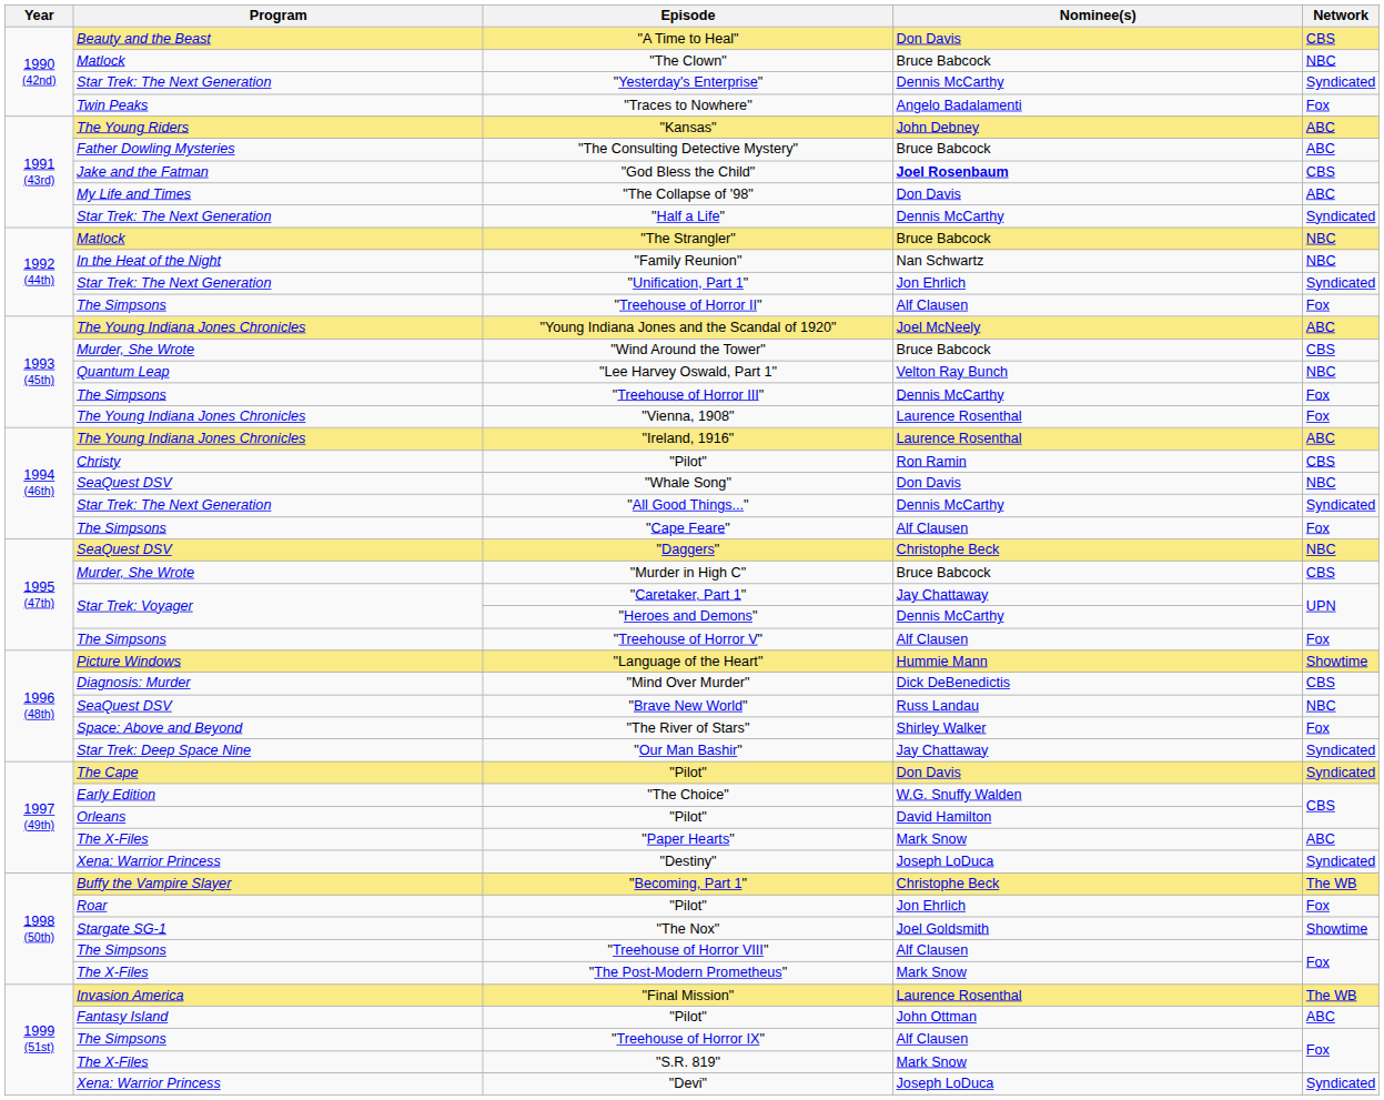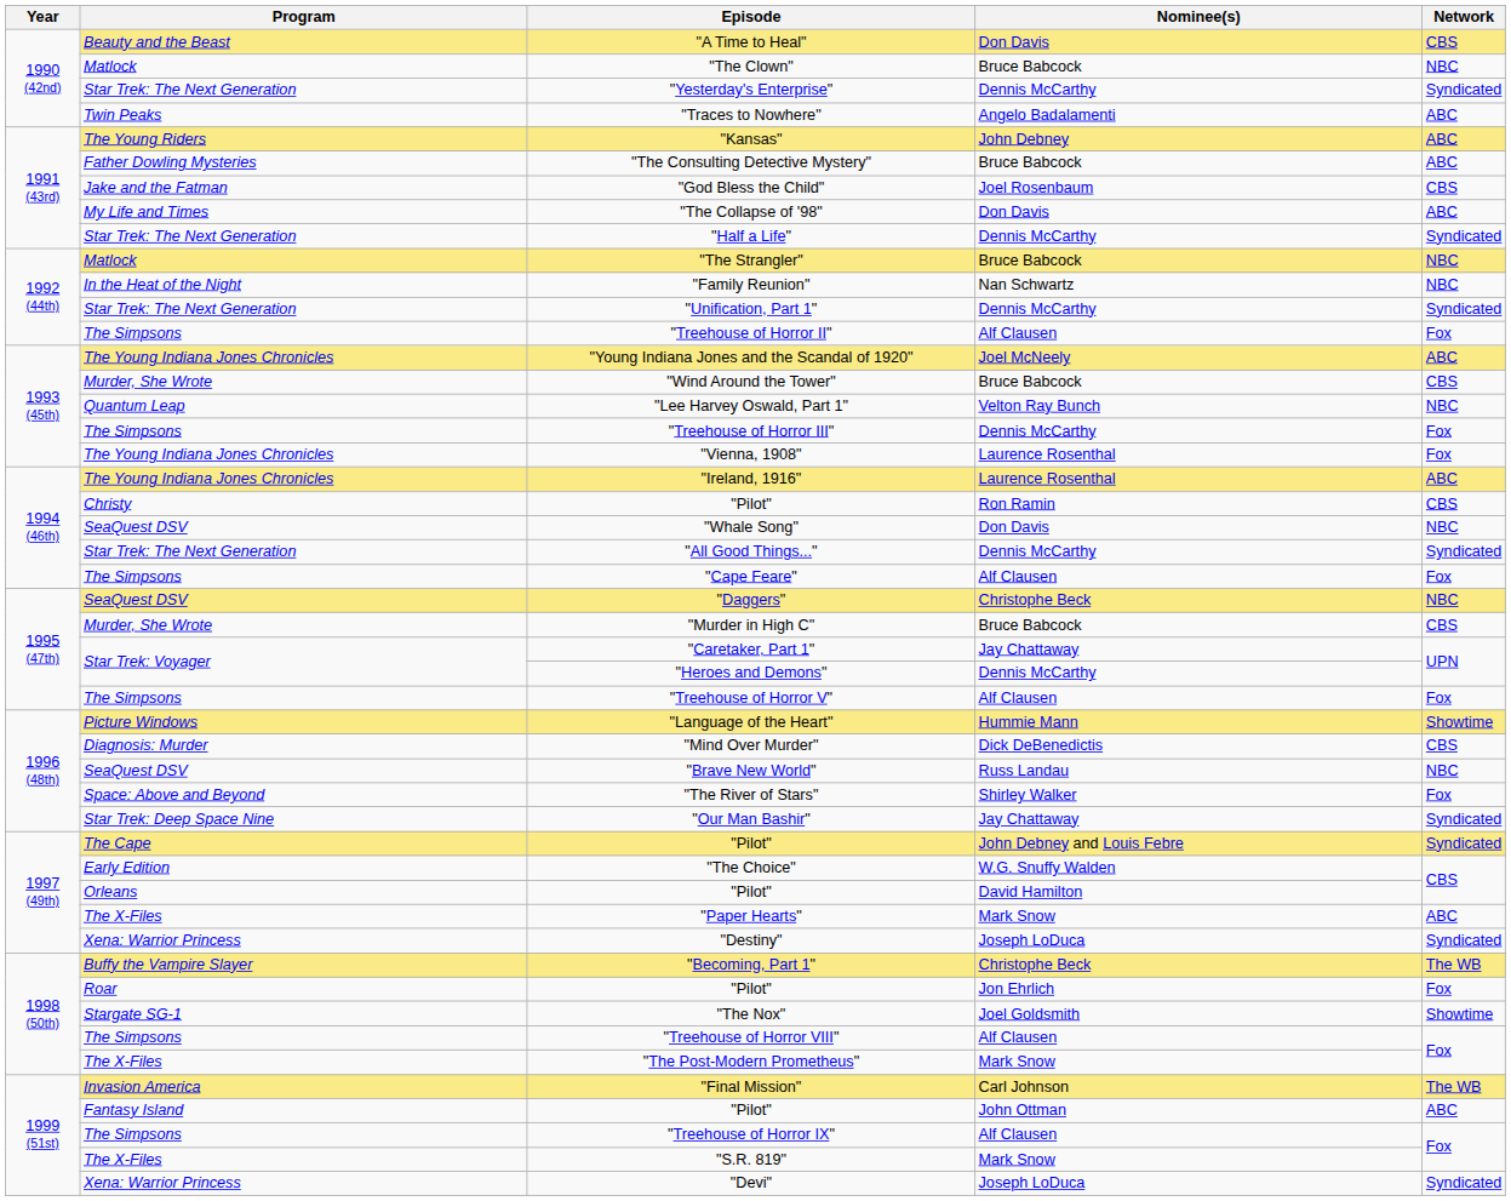"Traces to Nowhere" | Network: Fox -> ABC
"God Bless the Child" | Nominee(s): bold -> normal
"Unification, Part 1" | Nominee(s): Jon Ehrlich -> Dennis McCarthy
The Cape / "Pilot" | Nominee(s): Don Davis -> John Debney and Louis Febre
"Final Mission" | Nominee(s): Laurence Rosenthal -> Carl Johnson
